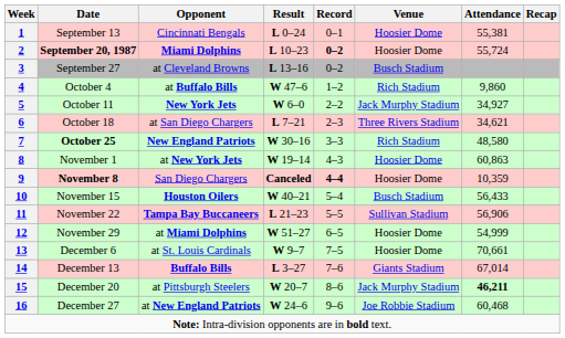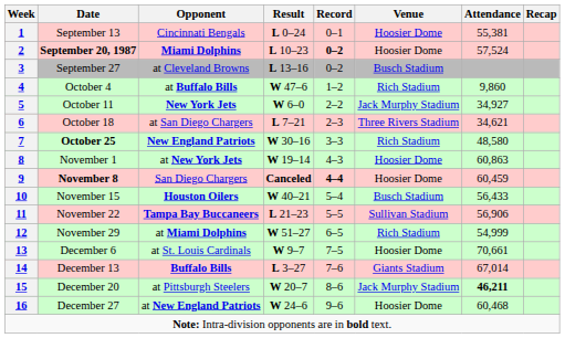2 | Attendance: 55,724 -> 57,524
9 | Attendance: 10,359 -> 60,459
12 | Venue: Hoosier Dome -> Rich Stadium
16 | Venue: Joe Robbie Stadium -> Hoosier Dome
